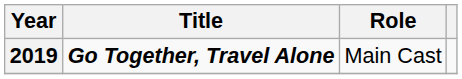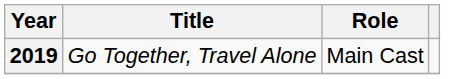2019 | Title: bold -> normal
